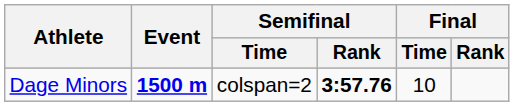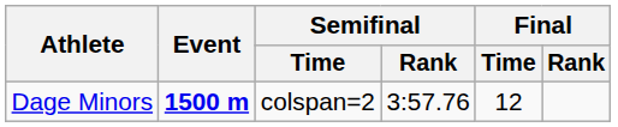Dage Minors | Semifinal / Rank: bold -> normal
Dage Minors | Final / Time: 10 -> 12
